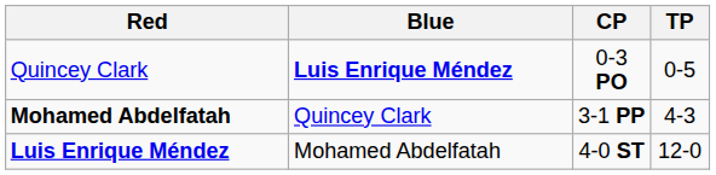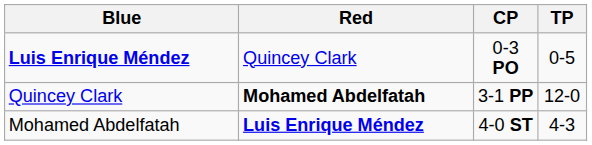columns swapped: Red <-> Blue
row 3 | TP: 4-3 -> 12-0
row 4 | TP: 12-0 -> 4-3
